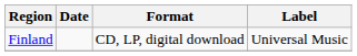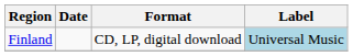Finland | Label: no background -> lightblue background
